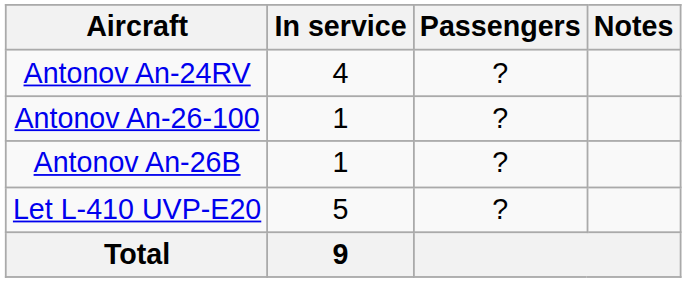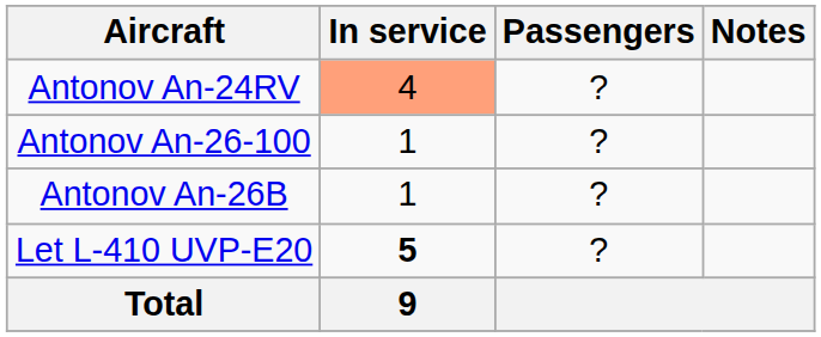Antonov An-24RV | In service: no background -> lightsalmon background
Let L-410 UVP-E20 | In service: normal -> bold
